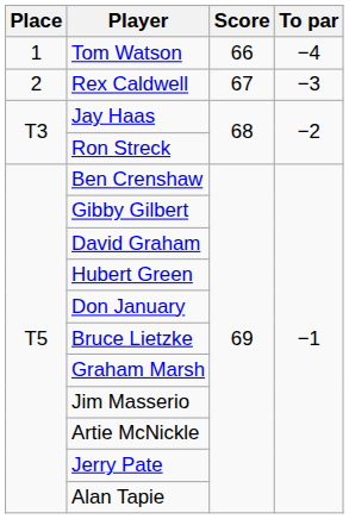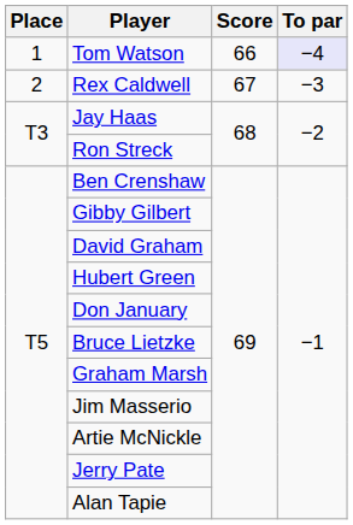Tom Watson | To par: no background -> lavender background
